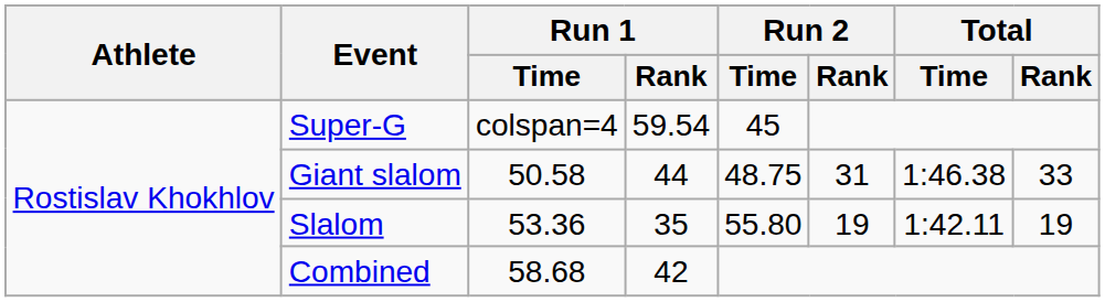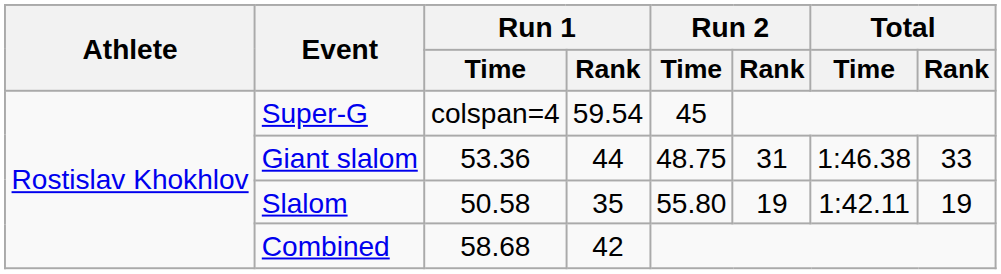Giant slalom | Run 1 / Time: 50.58 -> 53.36
Slalom | Run 1 / Time: 53.36 -> 50.58
